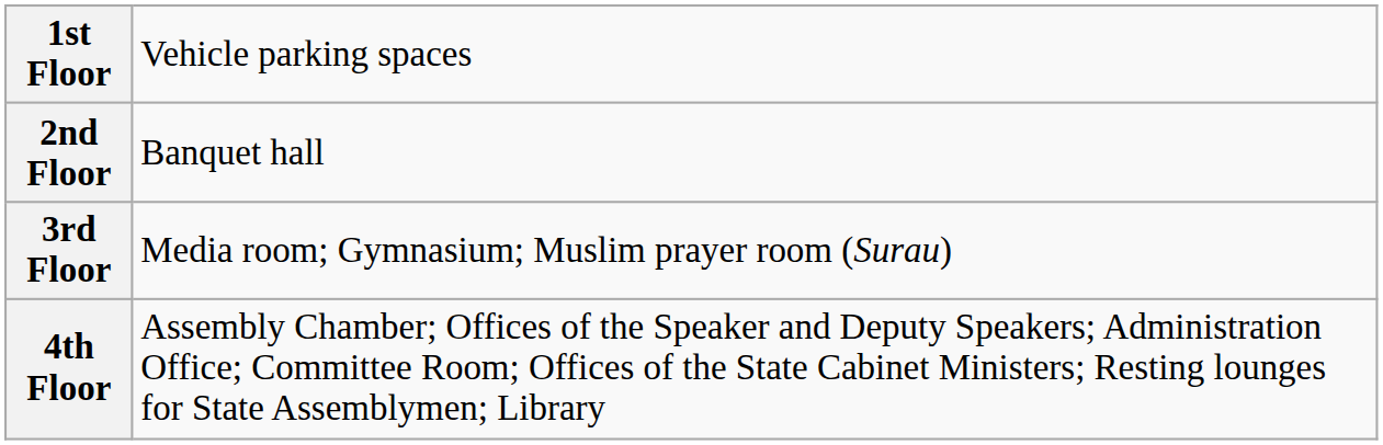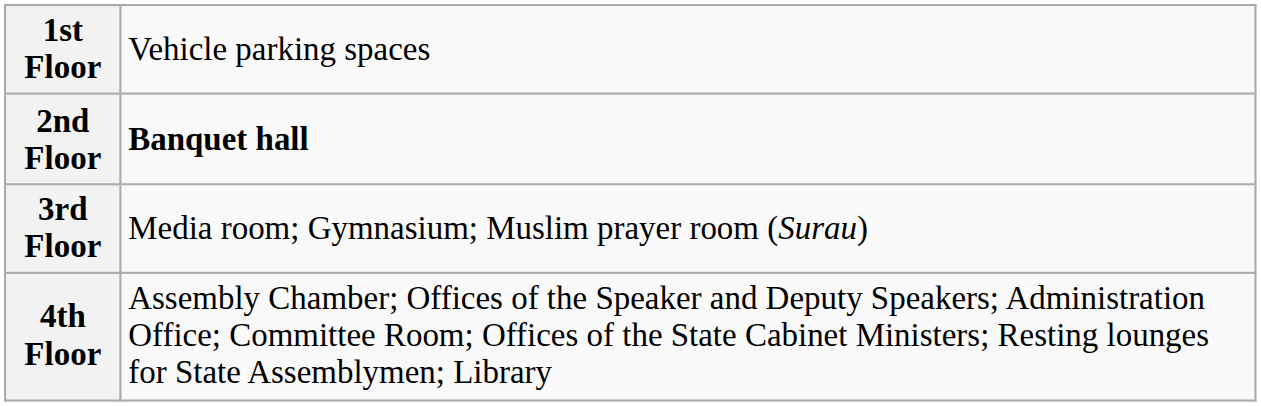2nd Floor | column 2: normal -> bold
